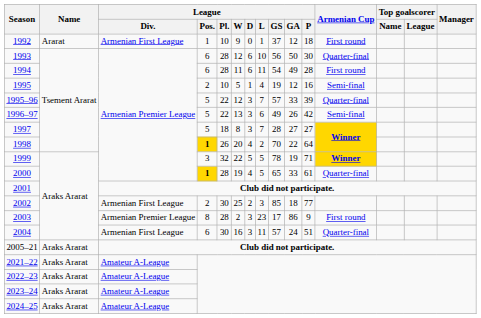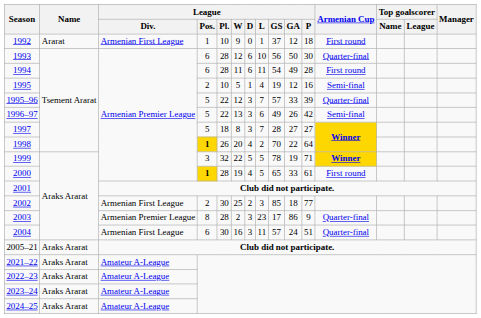2000 | Armenian Cup: Quarter-final -> First round
2003 | Armenian Cup: First round -> Quarter-final
